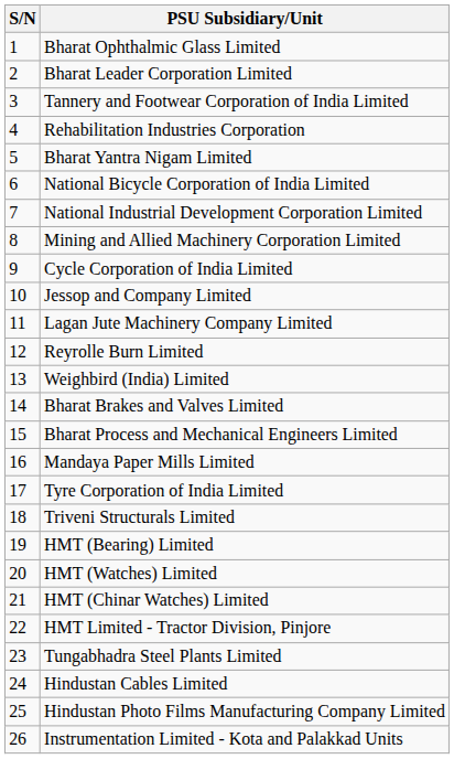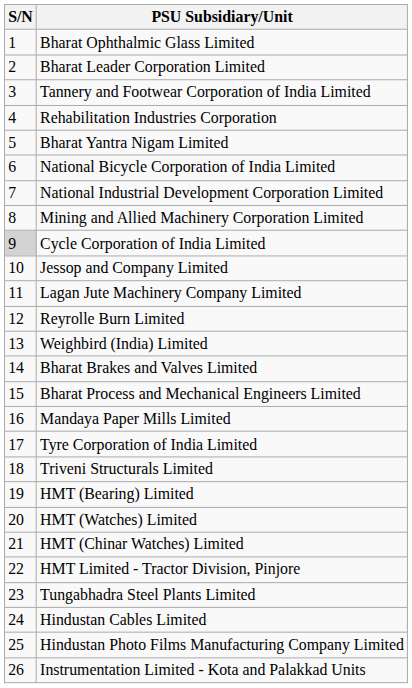Cycle Corporation of India Limited | S/N: no background -> lightgrey background
